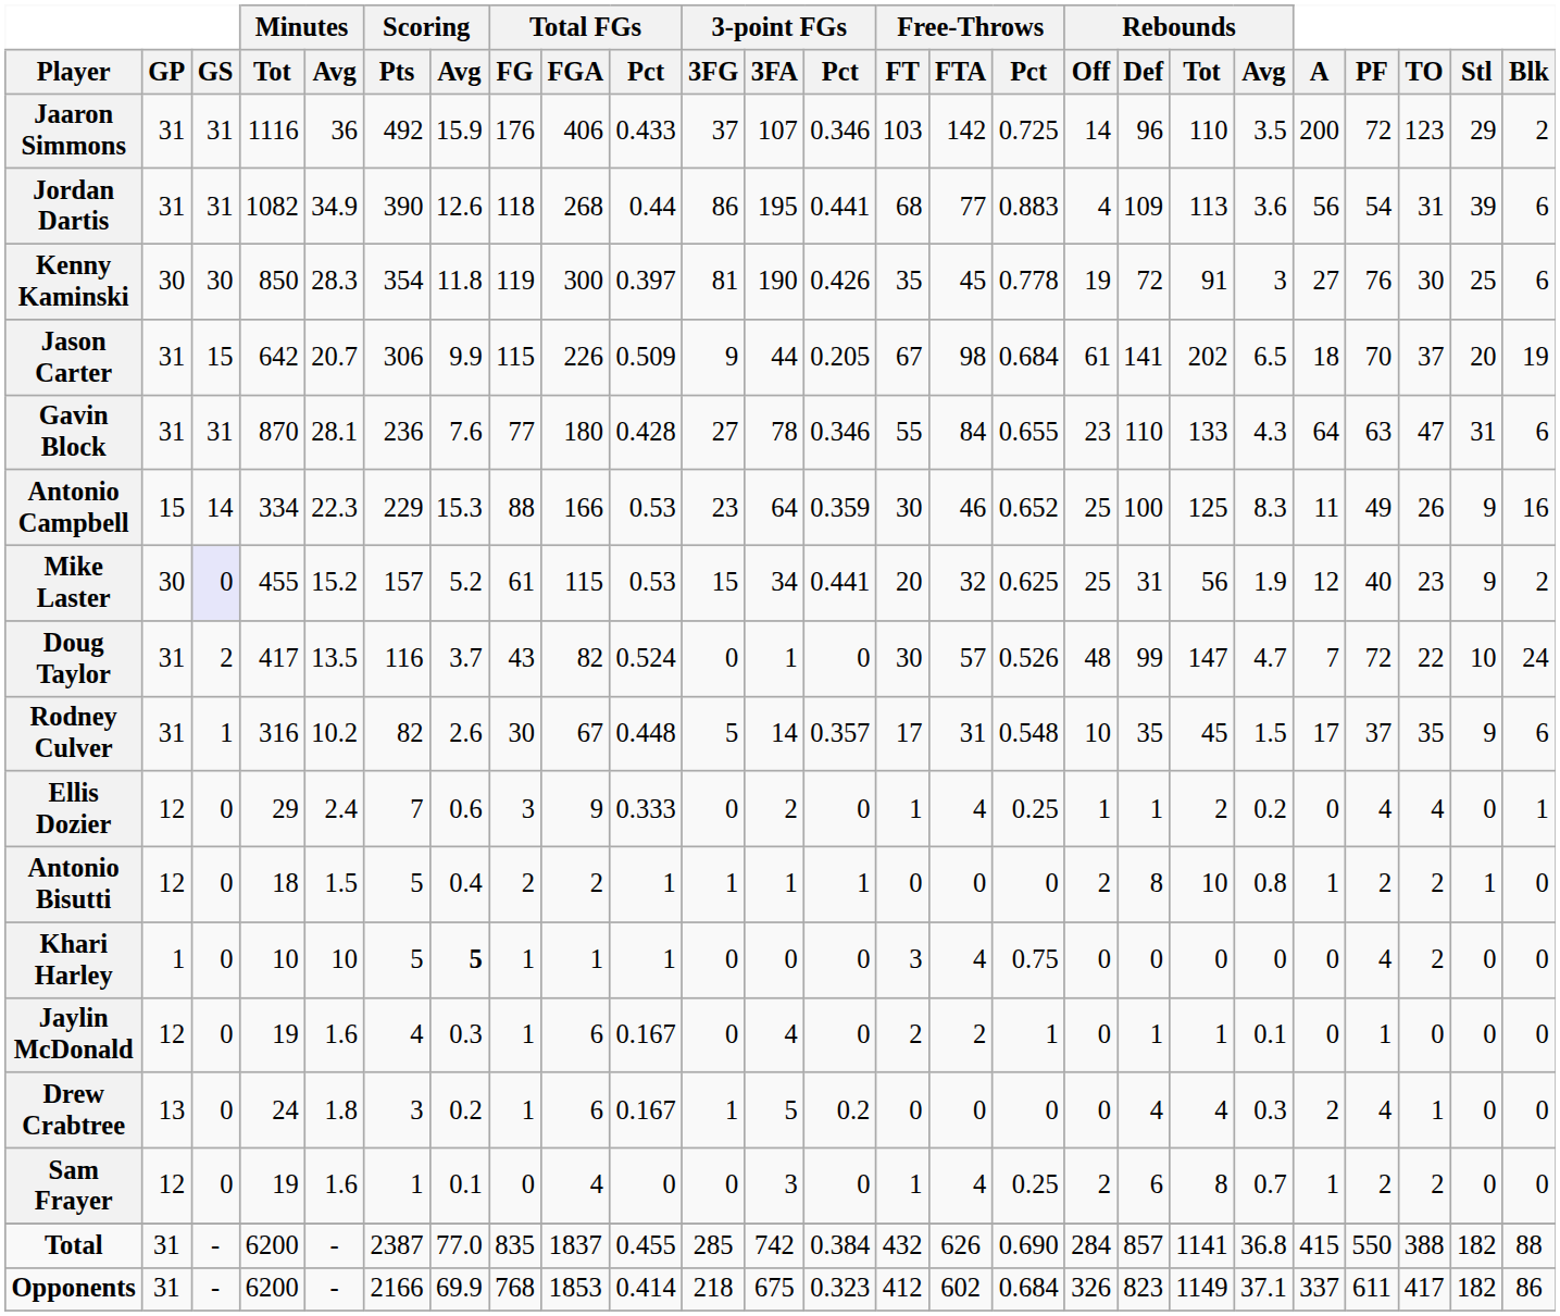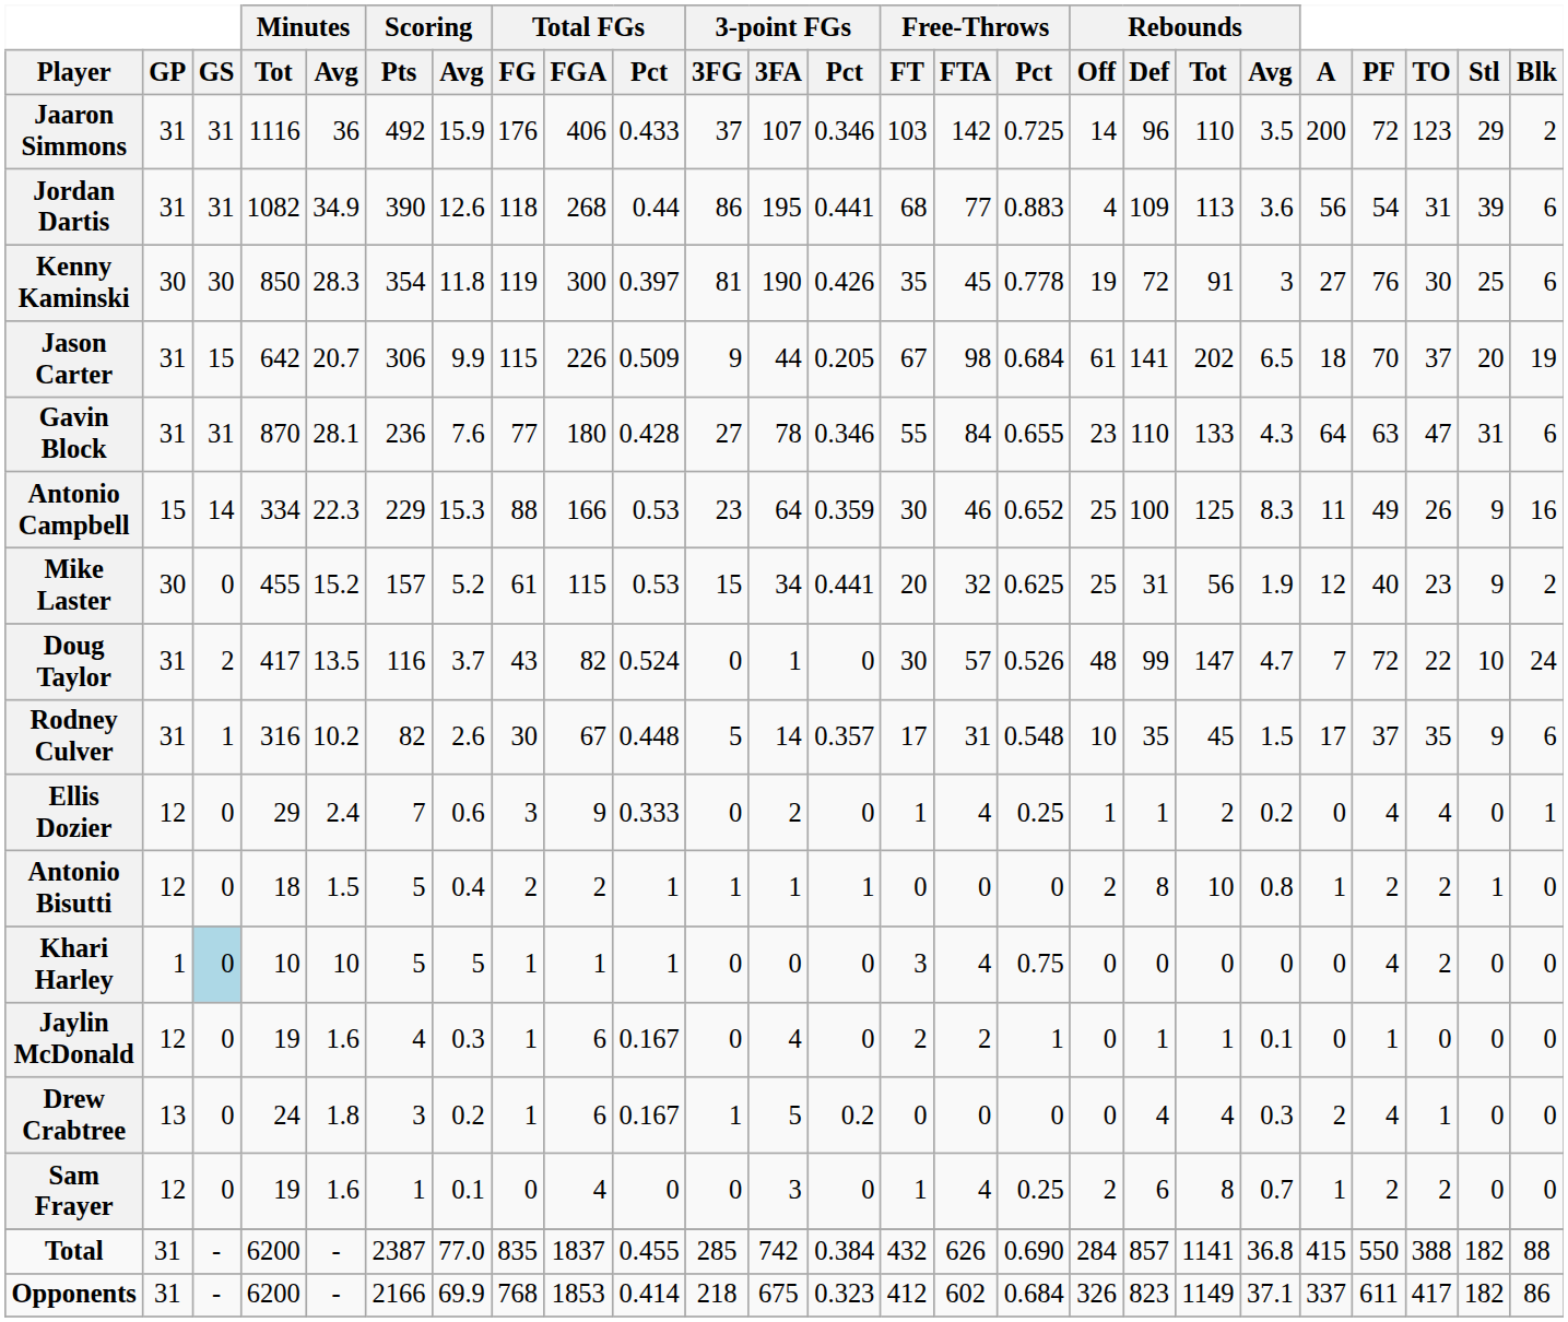Mike Laster | GS: lavender background -> no background
Khari Harley | GS: no background -> lightblue background
Khari Harley | Scoring / Avg: bold -> normal
